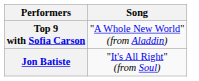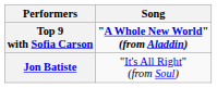Top 9 with Sofia Carson | Song: normal -> bold
